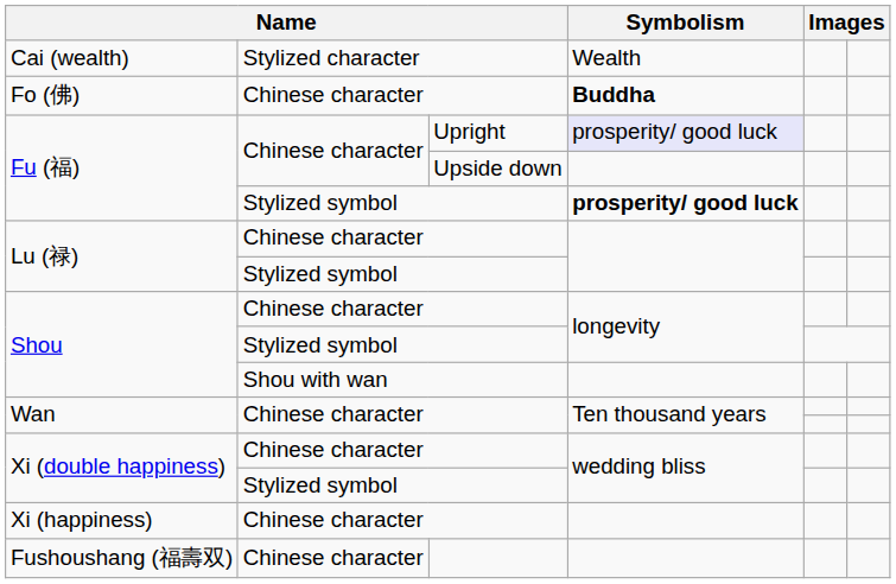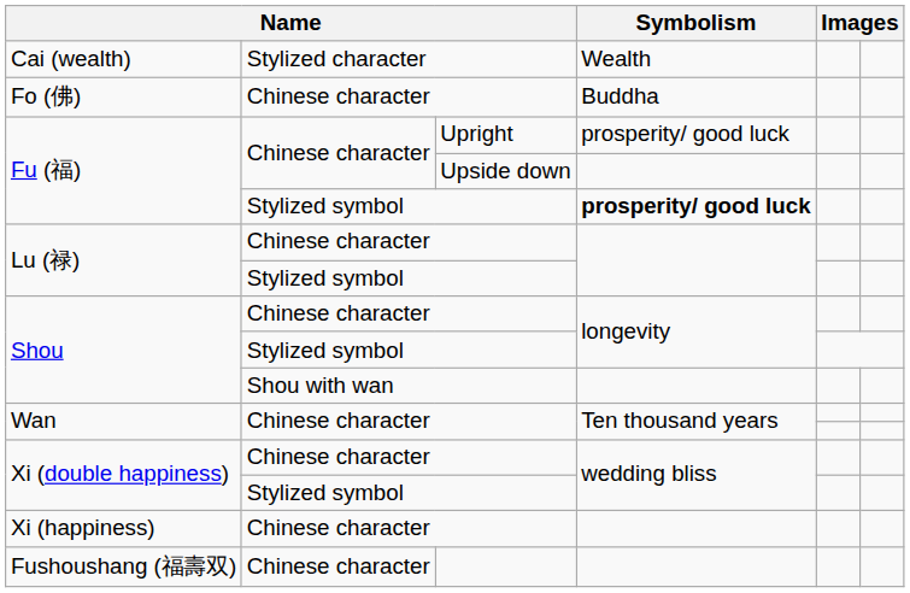Fo (佛) | Symbolism: bold -> normal
Fu (福) / Upright | Symbolism: lavender background -> no background
